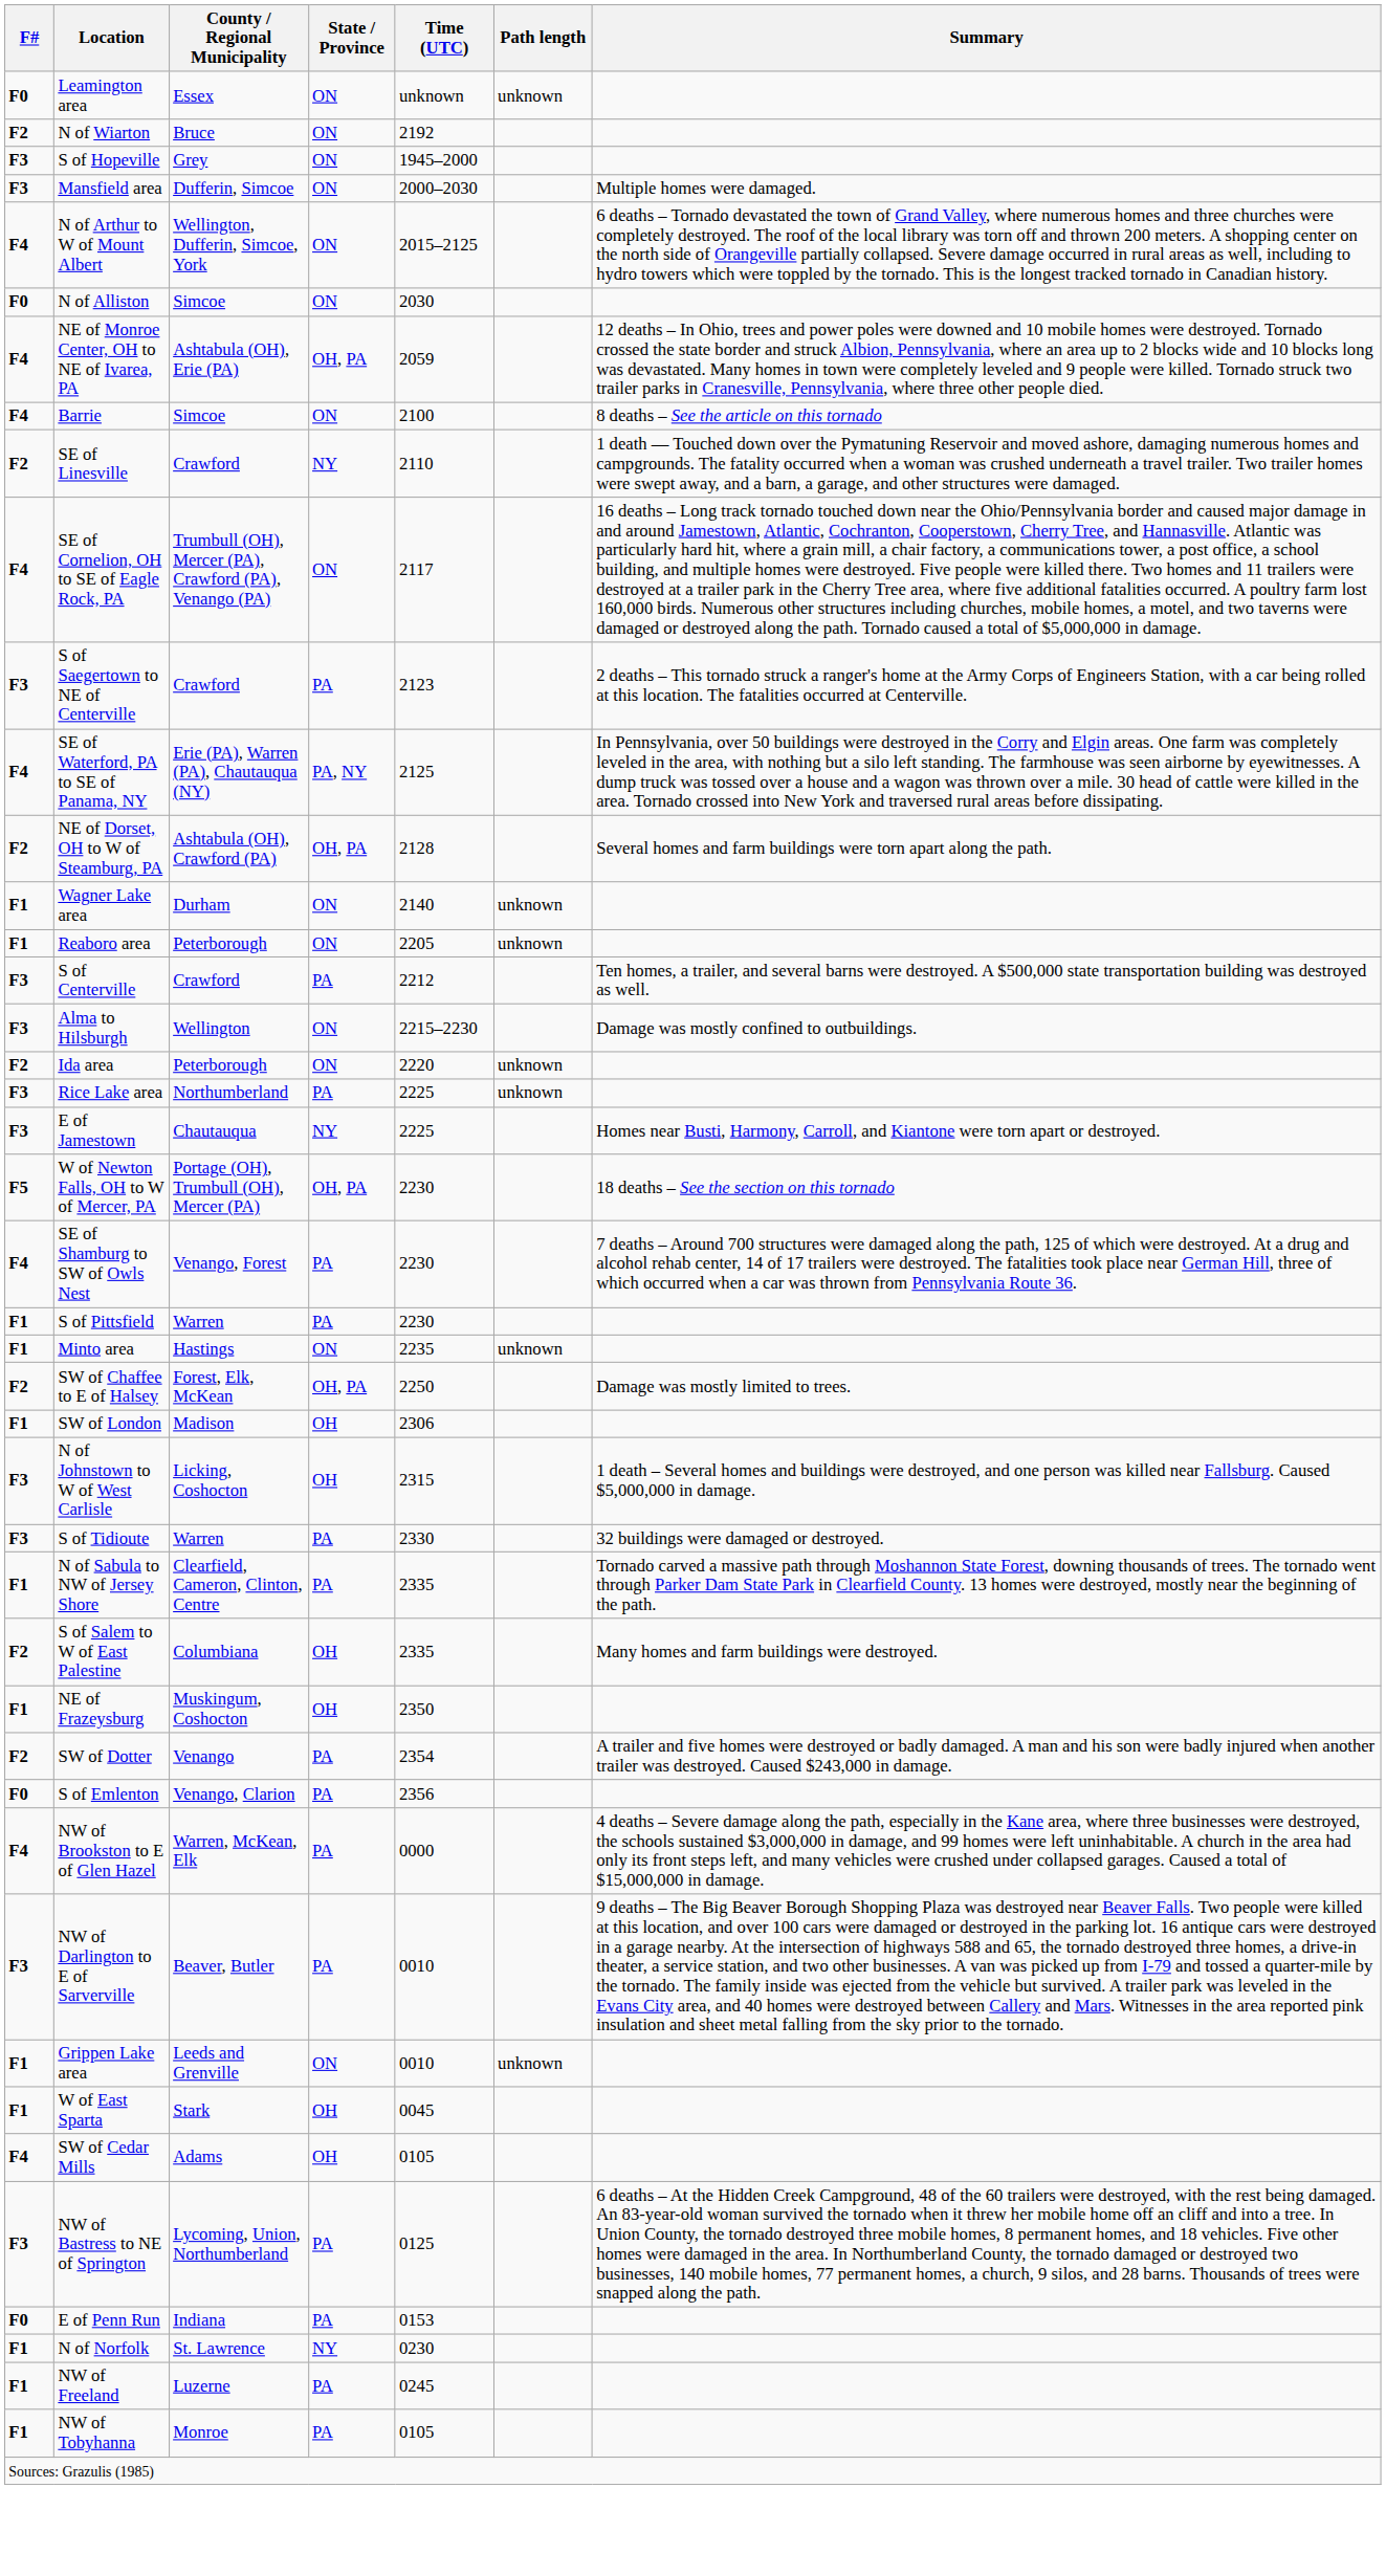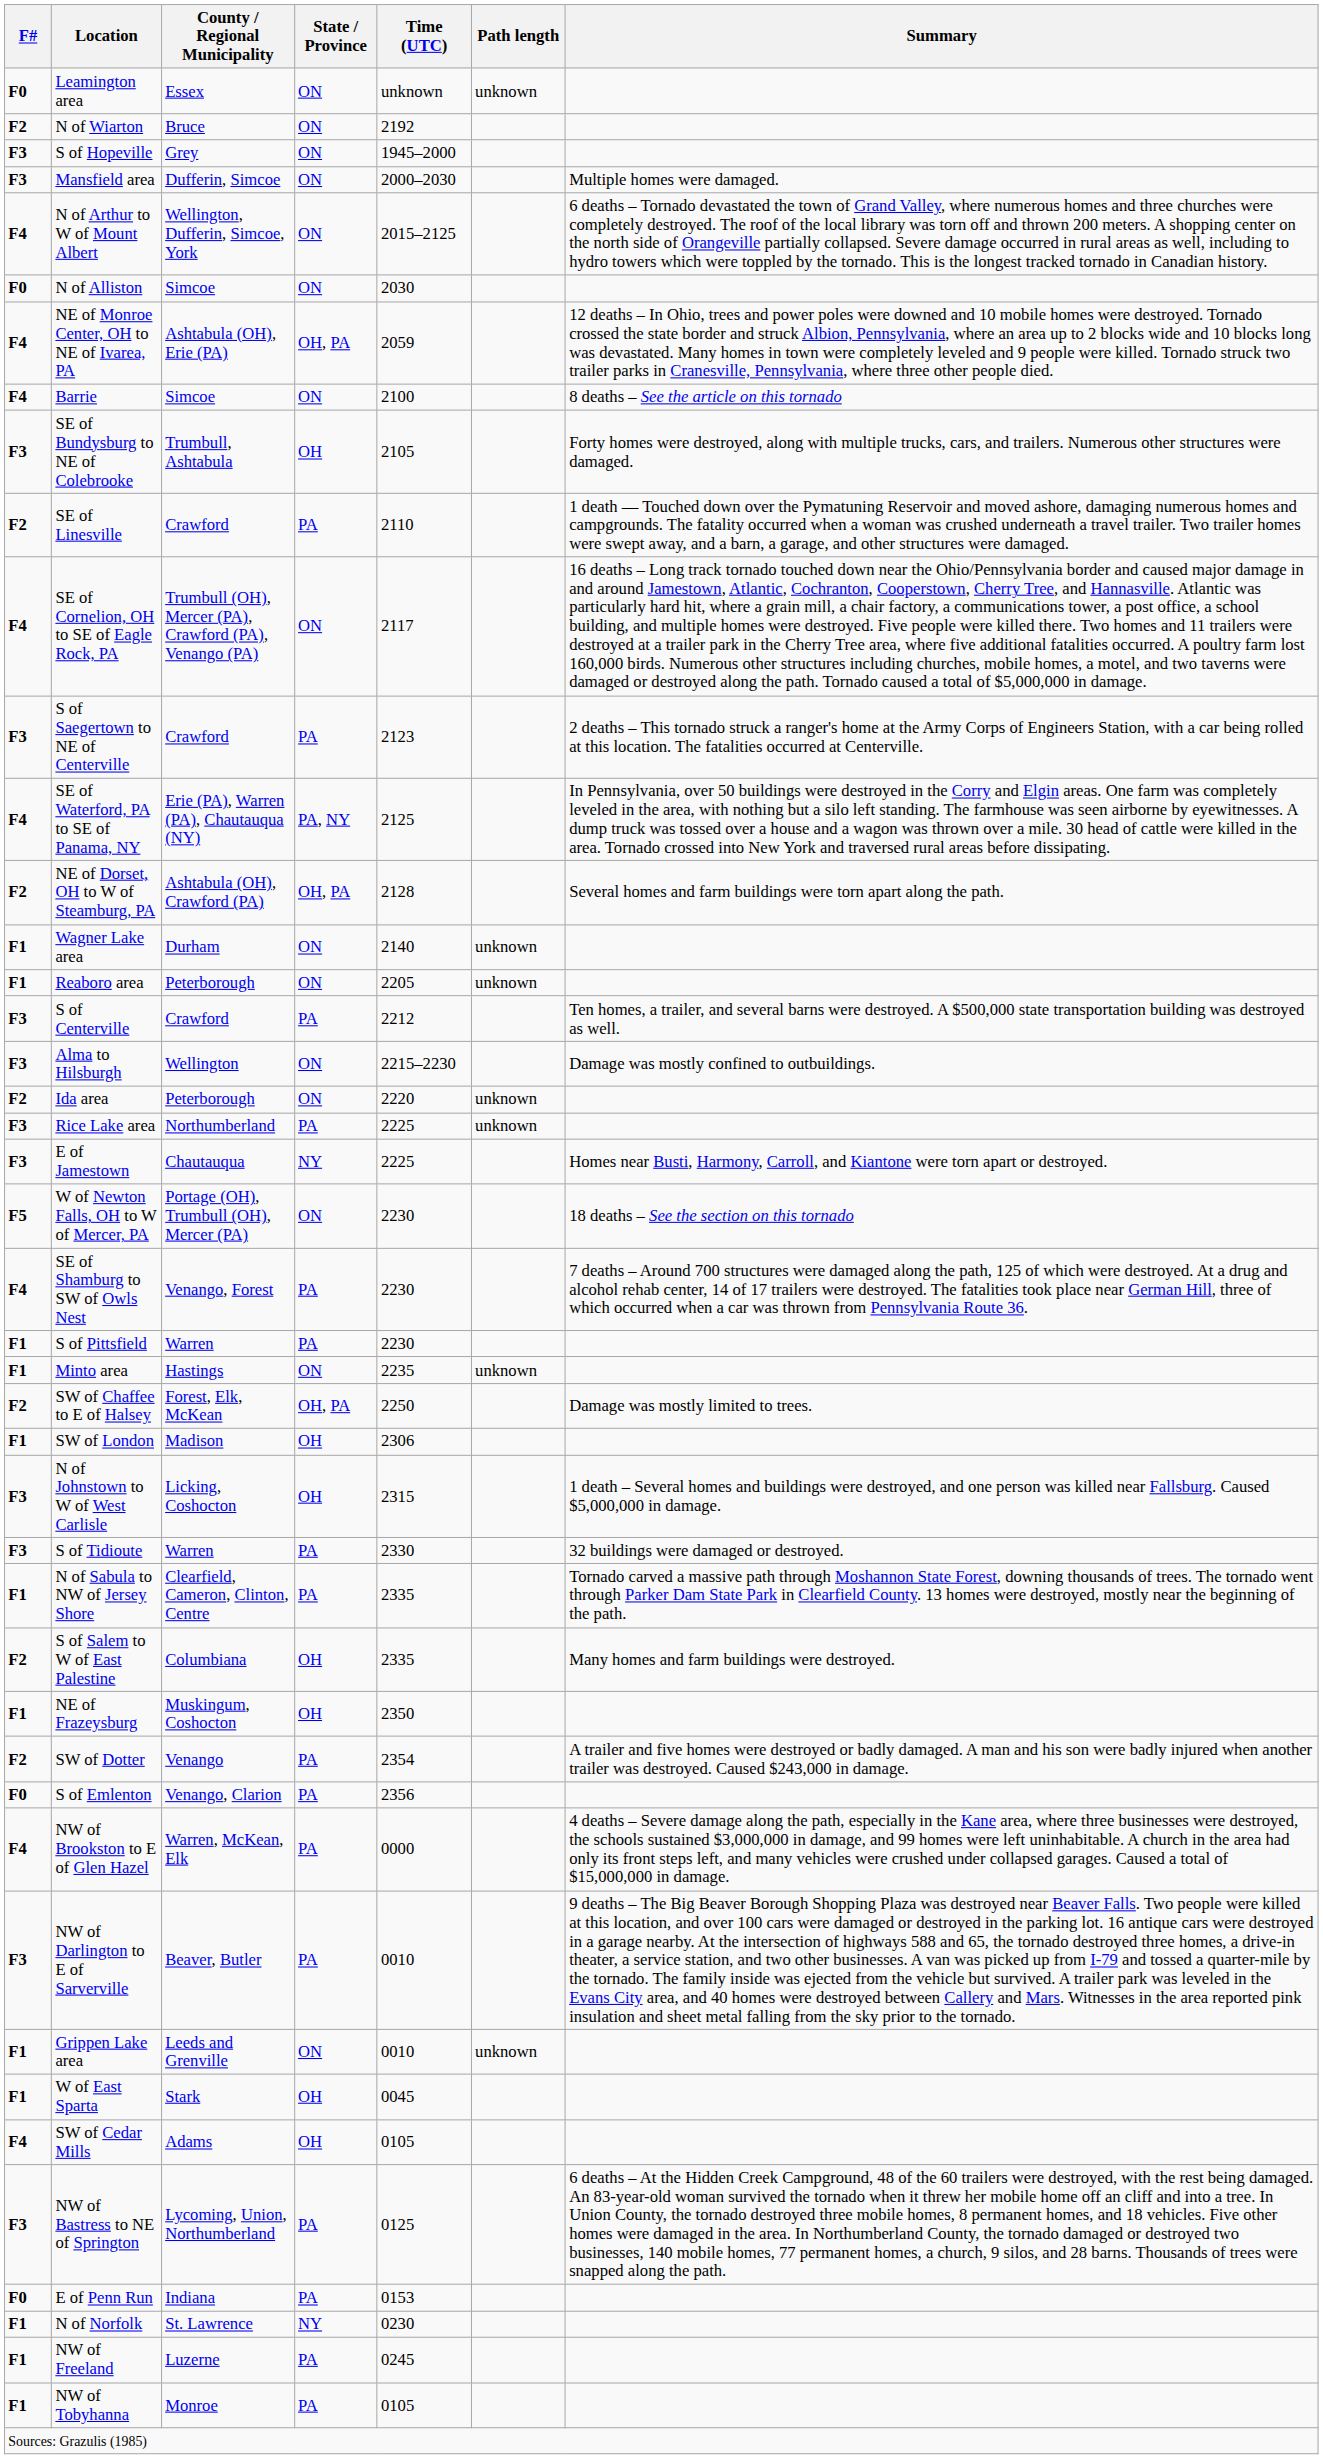+ row: F3 | SE of Bundysburg to NE of Colebrooke | Trumbull, Ashtabula | OH | 2105 | Forty homes were destroyed, along with multiple trucks, cars, and trailers. Numerous other structures were damaged.
SE of Linesville | State / Province: NY -> PA
W of Newton Falls, OH to W of Mercer, PA | State / Province: OH, PA -> ON
